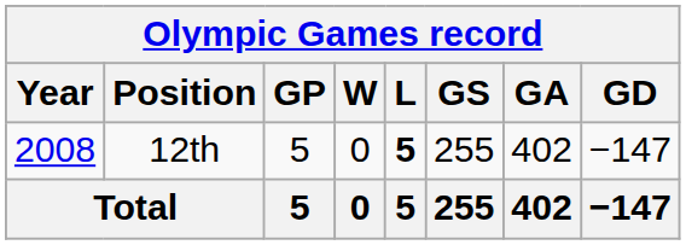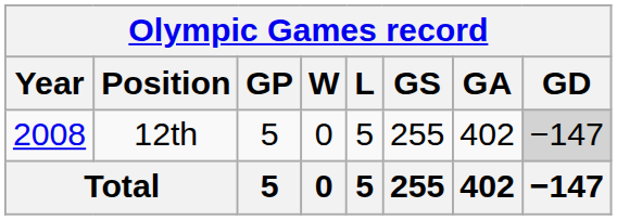12th | L: bold -> normal
12th | GD: no background -> lightgrey background
